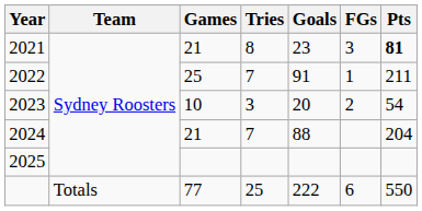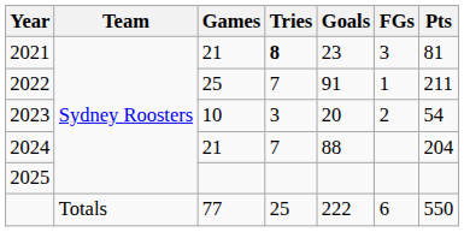2021 | Tries: normal -> bold
2021 | Pts: bold -> normal
